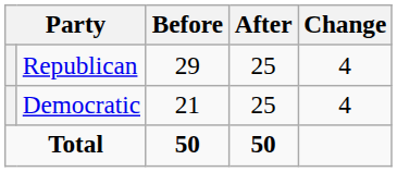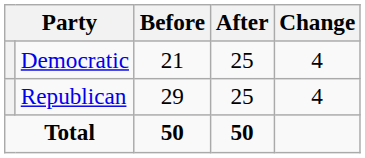rows swapped: Republican <-> Democratic
